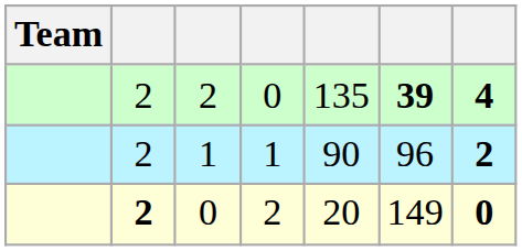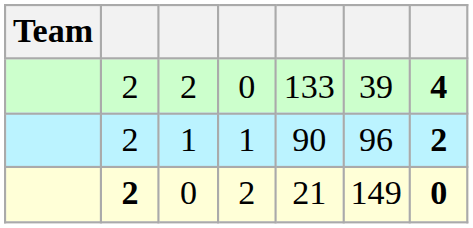row 2 | column 5: 135 -> 133
row 2 | column 6: bold -> normal
row 4 | column 5: 20 -> 21
